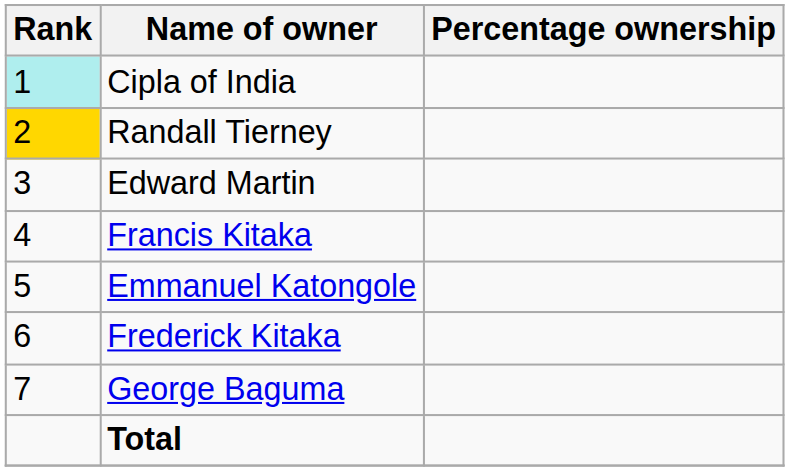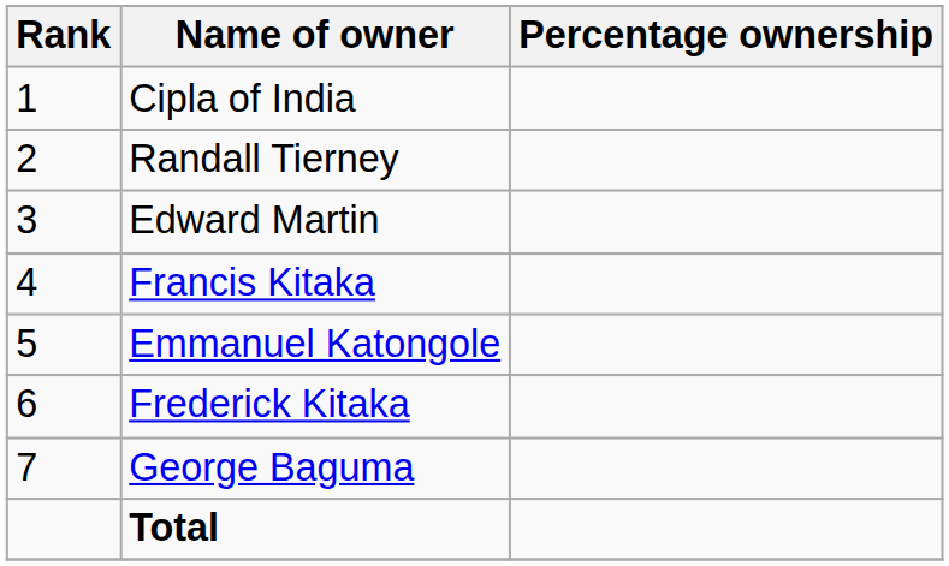Cipla of India | Rank: paleturquoise background -> no background
Randall Tierney | Rank: gold background -> no background
